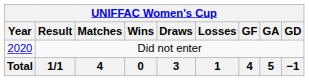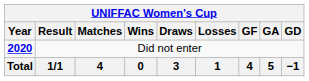Did not enter | Year: normal -> bold
